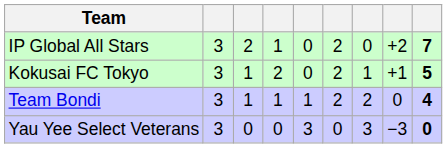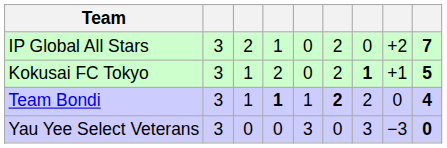Kokusai FC Tokyo | column 7: normal -> bold
Team Bondi | column 4: normal -> bold
Team Bondi | column 6: normal -> bold
